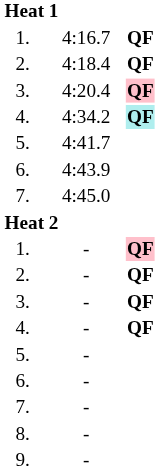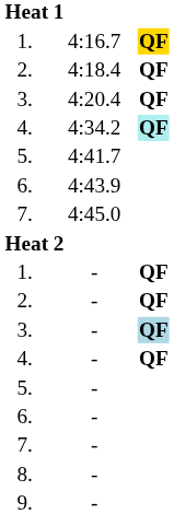1. / 4:16.7 | column 3: no background -> gold background
3. / 4:20.4 | column 3: pink background -> no background
1. / - | column 3: pink background -> no background
3. / - | column 3: no background -> lightblue background
